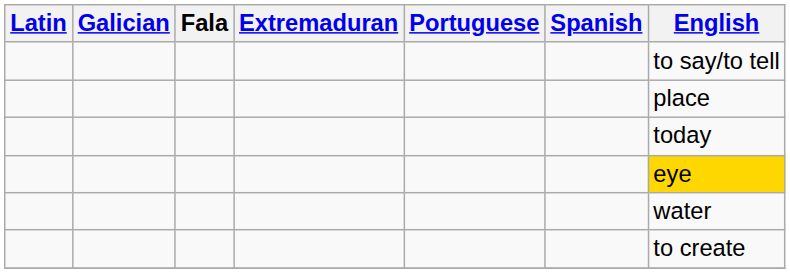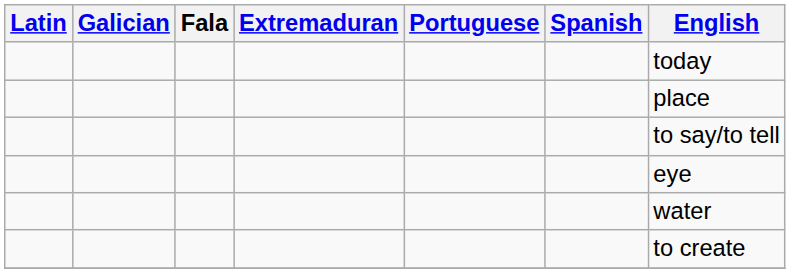row 2 | English: to say/to tell -> today
row 4 | English: today -> to say/to tell
row 5 | English: gold background -> no background
